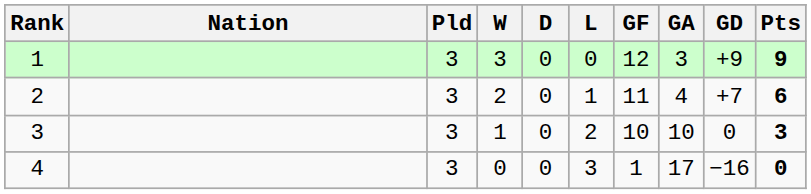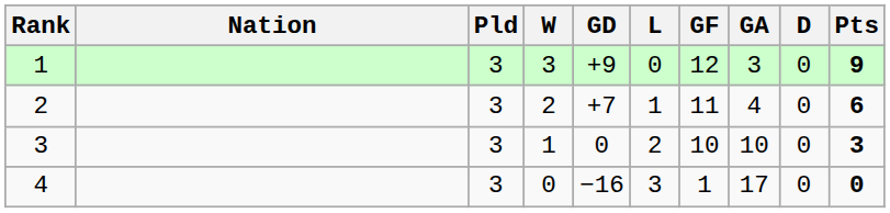columns swapped: D <-> GD
